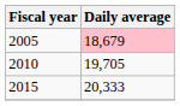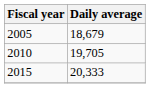2005 | Daily average: pink background -> no background
